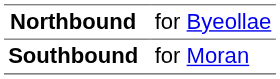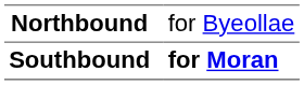Southbound | column 3: normal -> bold
